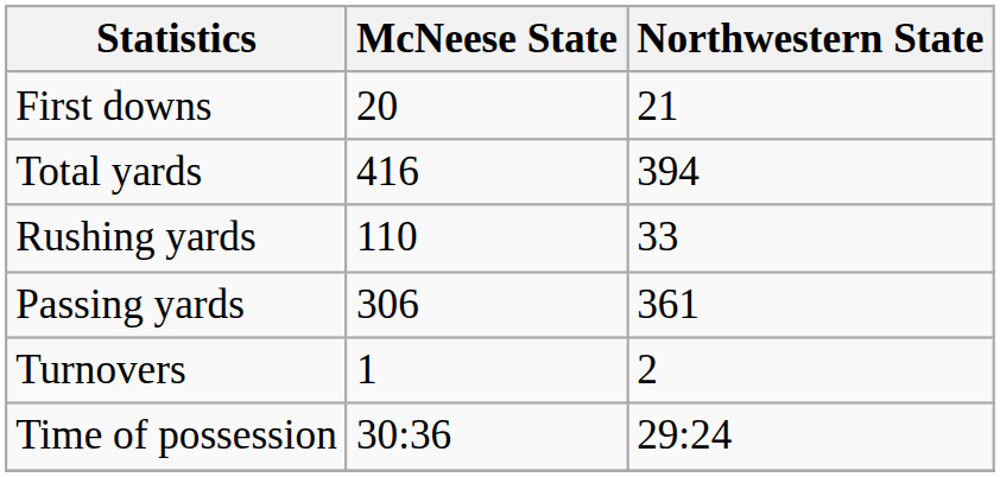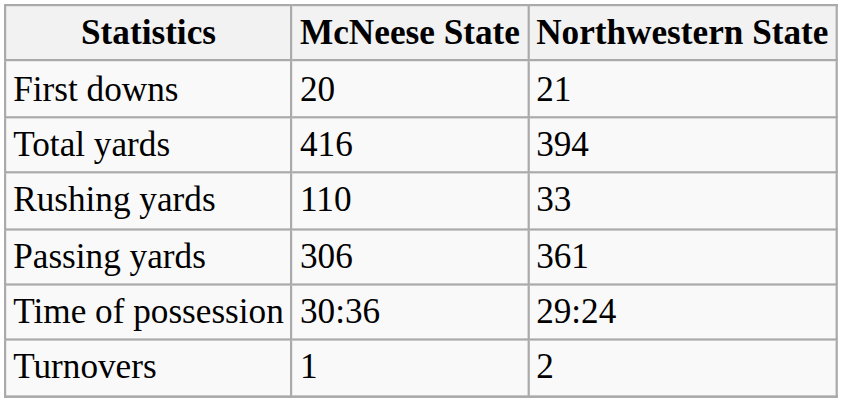rows swapped: Turnovers <-> Time of possession
